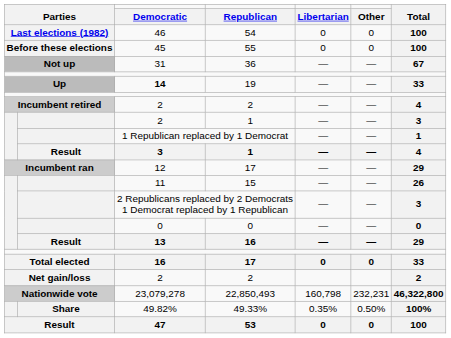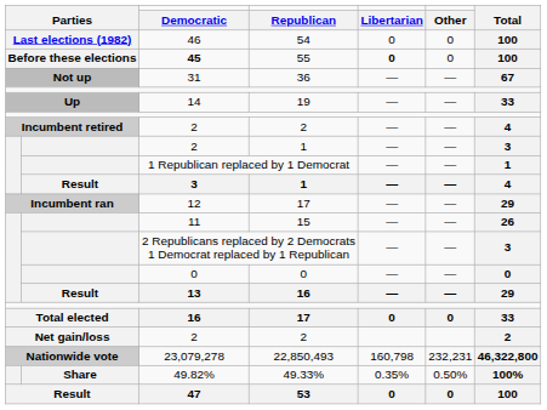55 | Democratic: normal -> bold
55 | Libertarian: normal -> bold
19 | Democratic: bold -> normal
